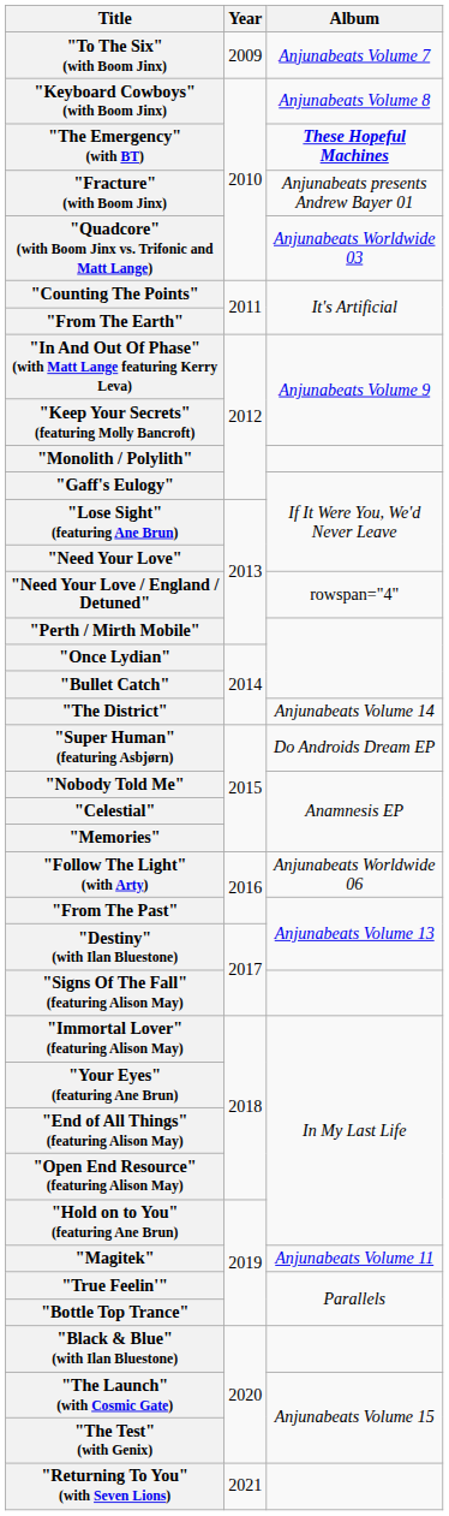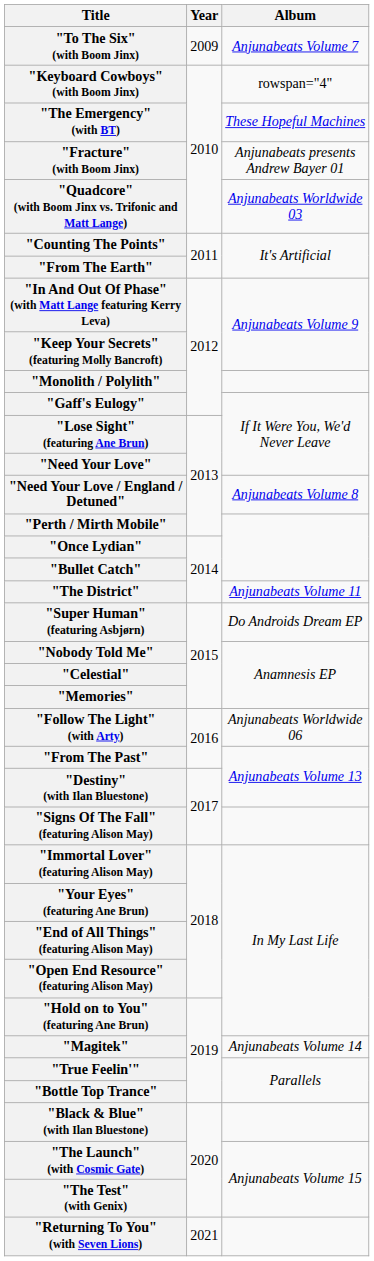"Keyboard Cowboys" (with Boom Jinx) | Album: Anjunabeats Volume 8 -> rowspan="4"
"The Emergency" (with BT) | Album: bold -> normal
"Need Your Love / England / Detuned" | Album: rowspan="4" -> Anjunabeats Volume 8
"The District" | Album: Anjunabeats Volume 14 -> Anjunabeats Volume 11
"Magitek" | Album: Anjunabeats Volume 11 -> Anjunabeats Volume 14
